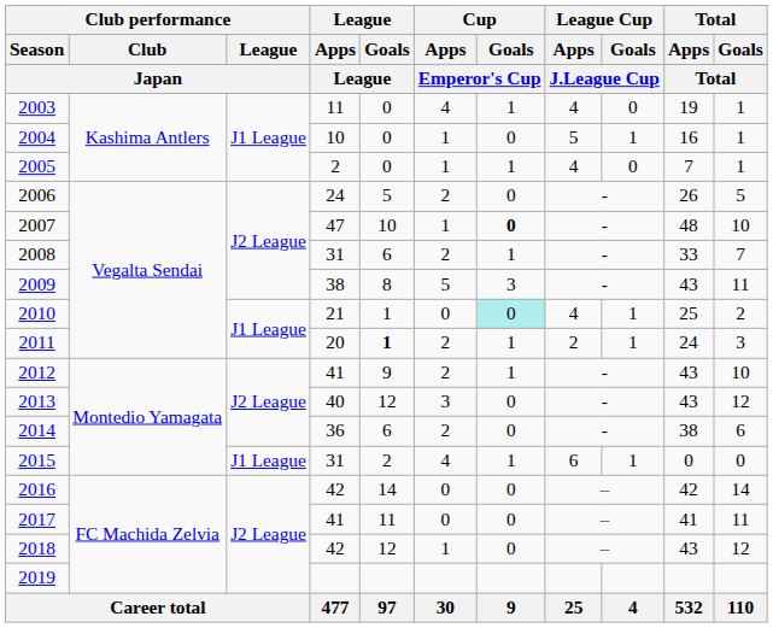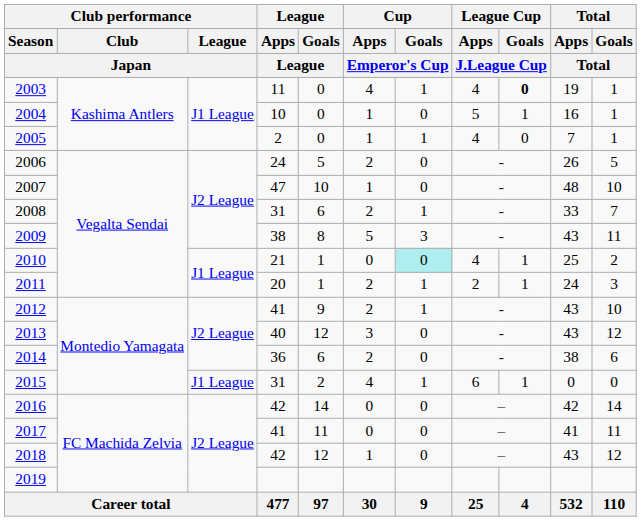2003 | League Cup / Goals / J.League Cup: normal -> bold
2007 | Cup / Goals / Emperor's Cup: bold -> normal
2011 | League / Goals / League: bold -> normal
